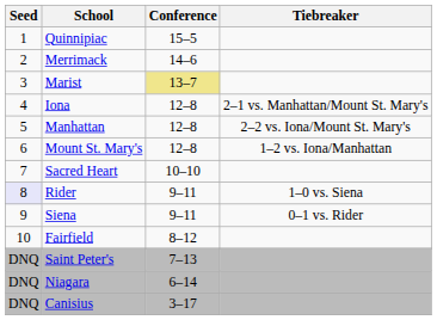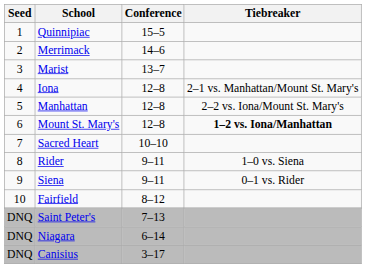Marist | Conference: khaki background -> no background
Mount St. Mary's | Tiebreaker: normal -> bold
Rider | Seed: lavender background -> no background
